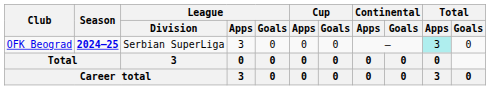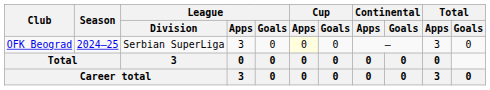OFK Beograd | Season: bold -> normal
OFK Beograd | Cup / Apps: no background -> lightyellow background
OFK Beograd | Total / Apps: paleturquoise background -> no background
